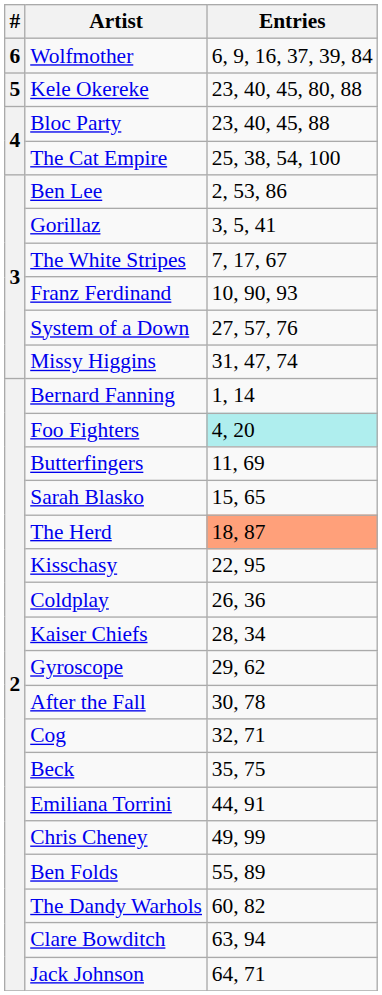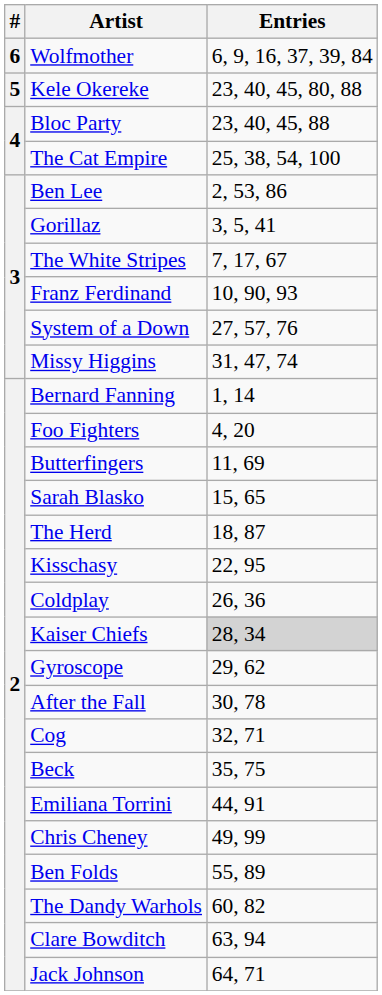Foo Fighters | Entries: paleturquoise background -> no background
The Herd | Entries: lightsalmon background -> no background
Kaiser Chiefs | Entries: no background -> lightgrey background
